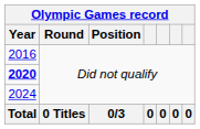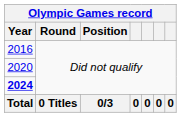2020 | Year: bold -> normal
2024 | Year: normal -> bold
